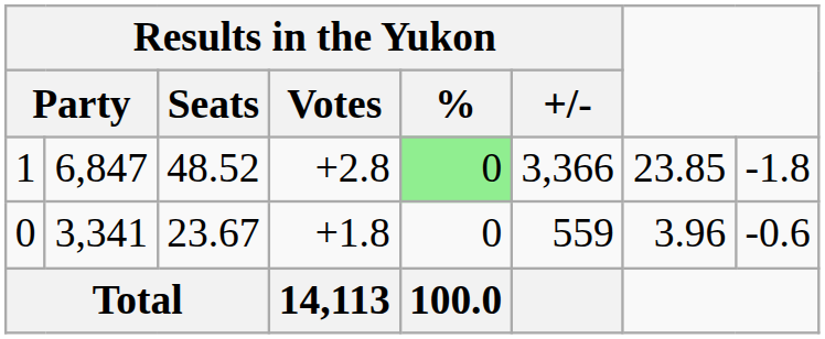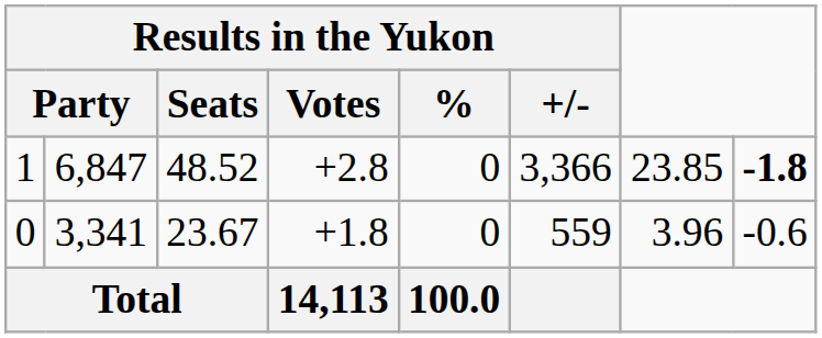1 | Results in the Yukon / %: lightgreen background -> no background
1 | column 8: normal -> bold
